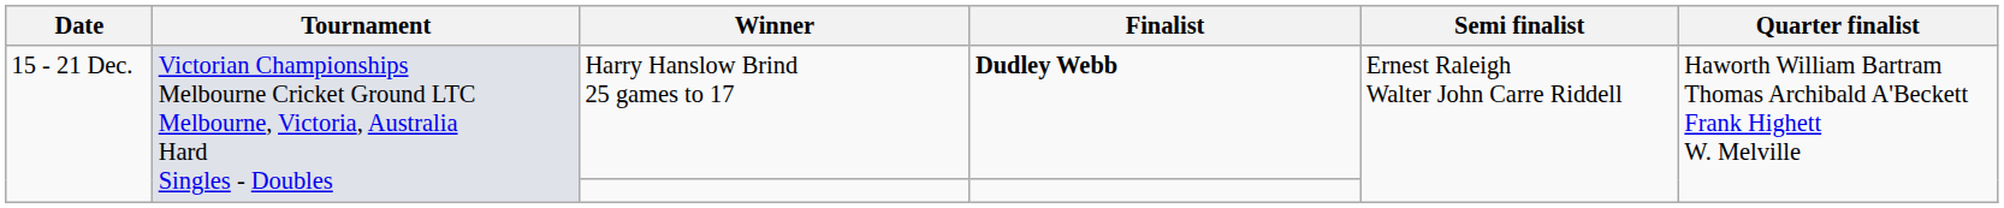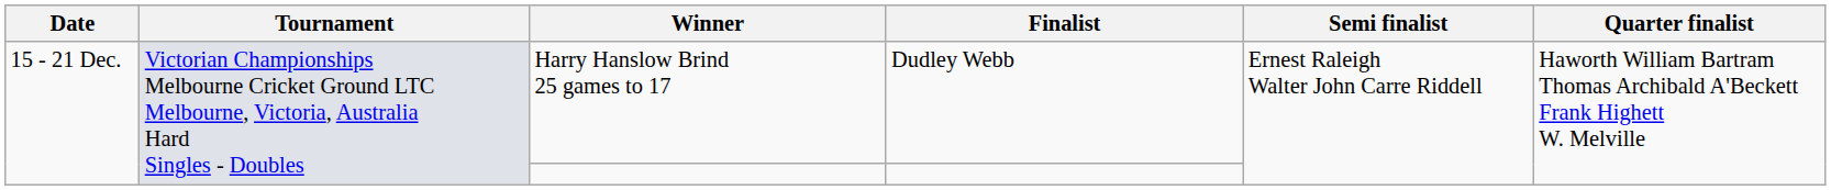Harry Hanslow Brind 25 games to 17 | Finalist: bold -> normal
